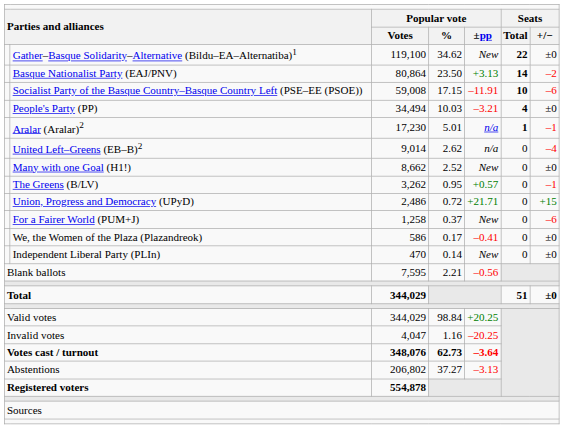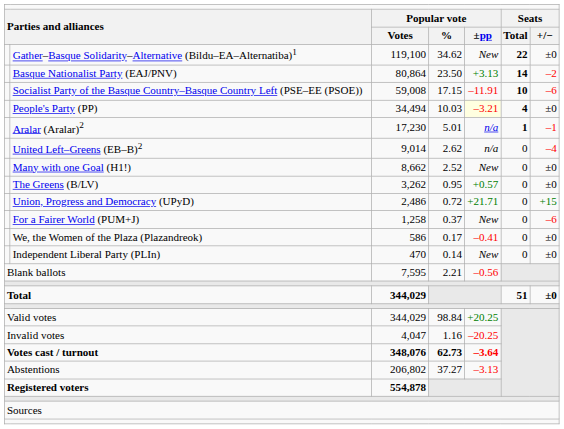People's Party (PP) | column 5: no background -> lightyellow background
The Greens (B/LV) | column 7: –1 -> ±0
